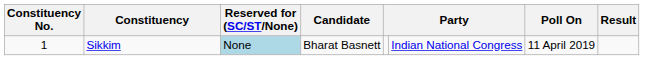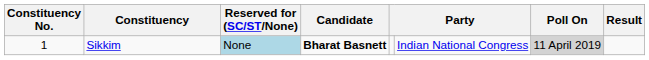Sikkim | Candidate: normal -> bold
Sikkim | Poll On: no background -> lightgrey background
